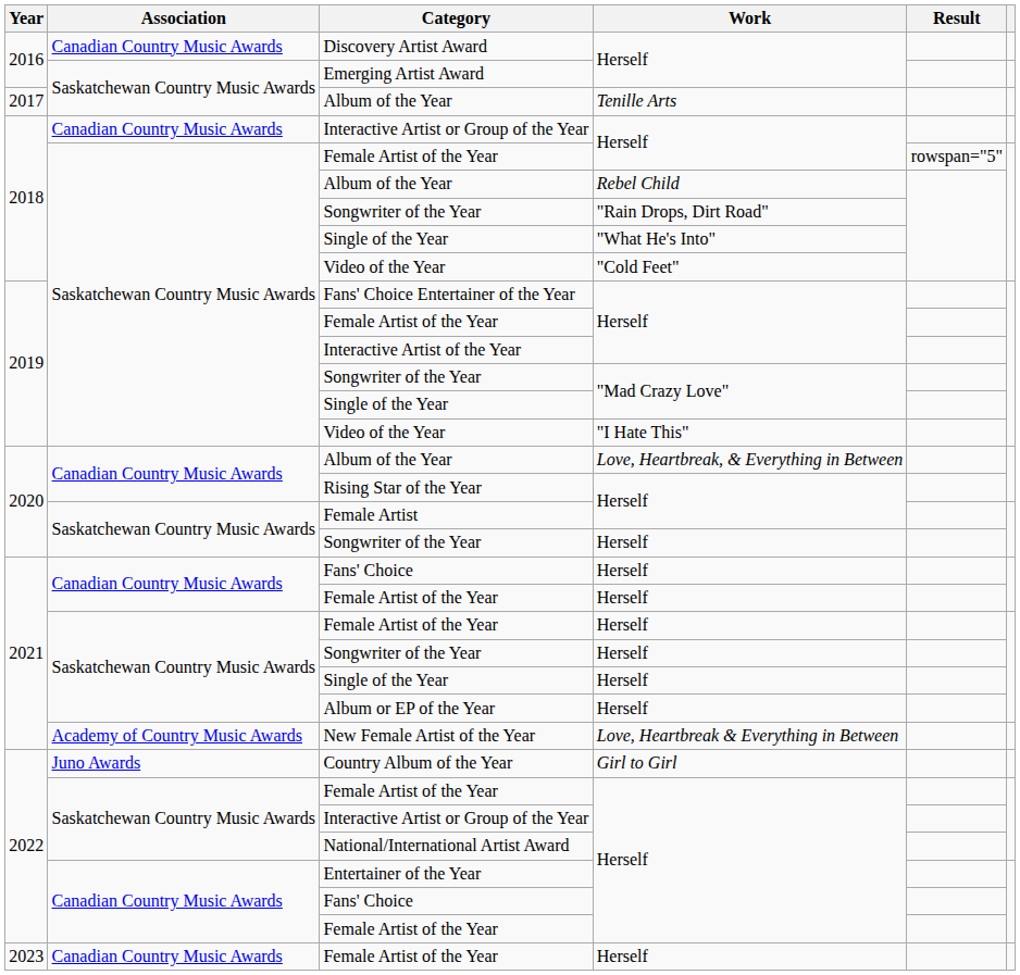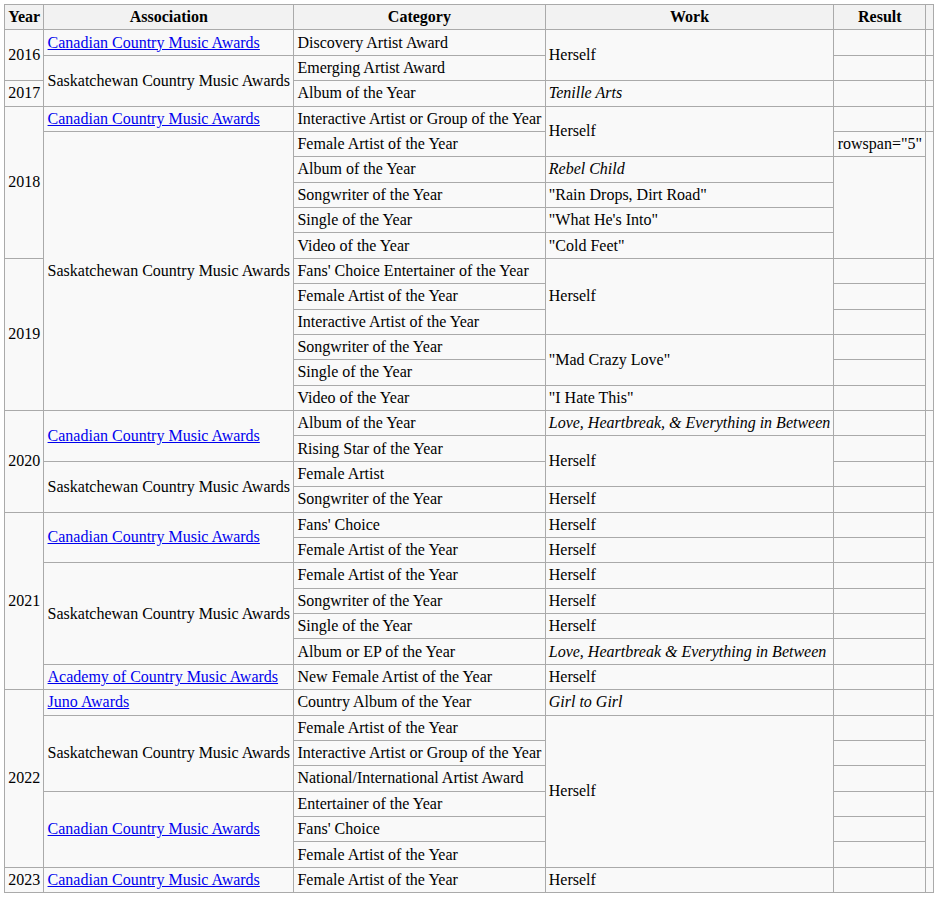Album or EP of the Year | Work: Herself -> Love, Heartbreak & Everything in Between
New Female Artist of the Year | Work: Love, Heartbreak & Everything in Between -> Herself
